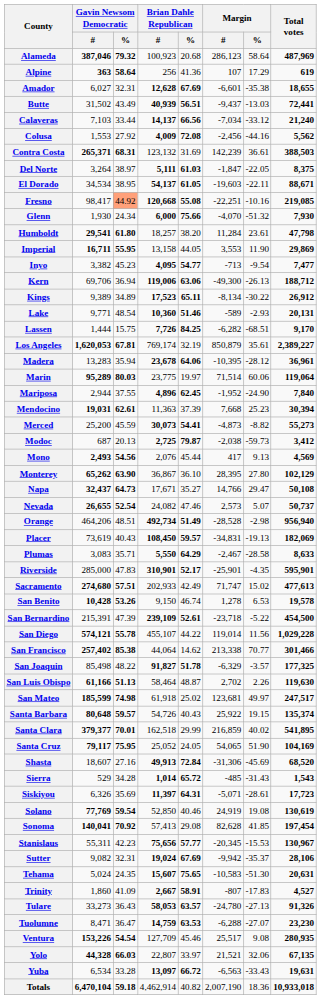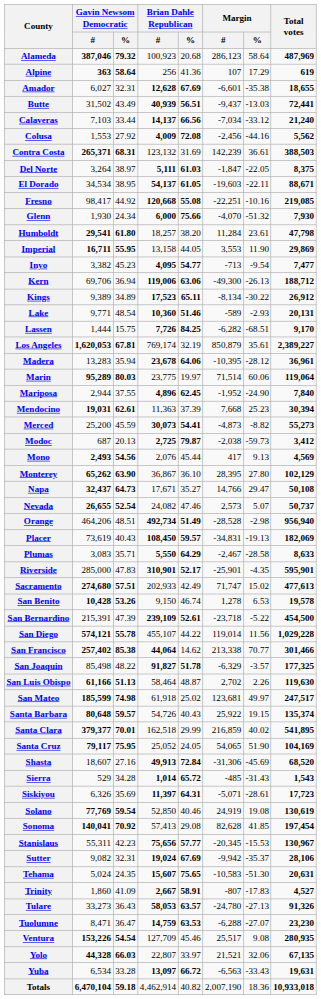Fresno | Gavin Newsom Democratic / %: lightsalmon background -> no background
San Francisco | Brian Dahle Republican / #: normal -> bold
